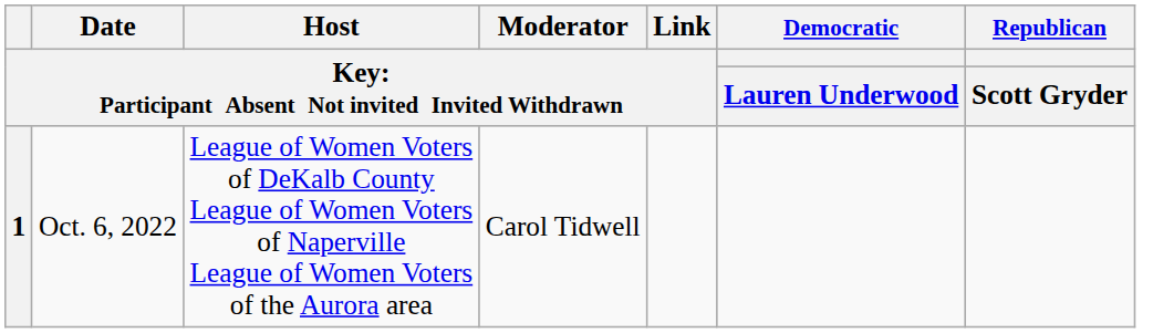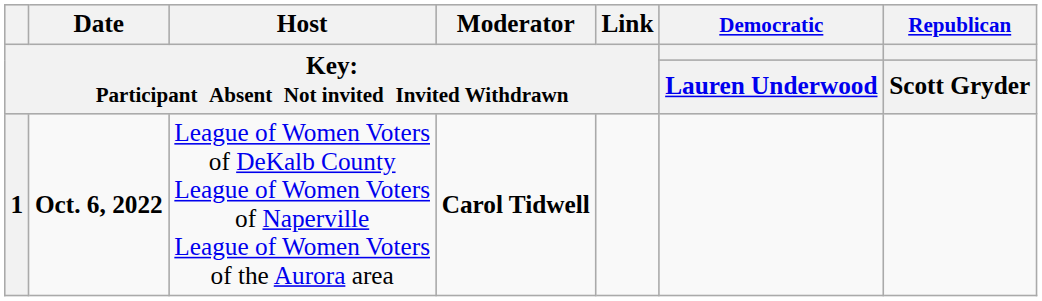1 | column 2: normal -> bold
1 | column 4: normal -> bold
